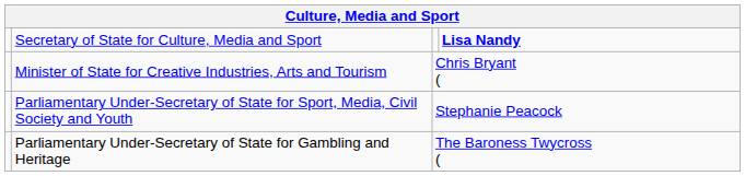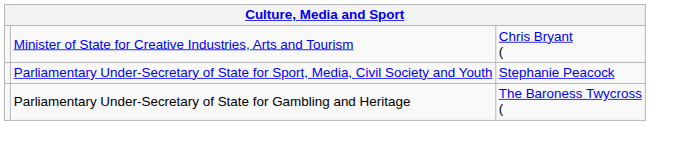- row: Secretary of State for Culture, Media and Sport | Lisa Nandy
